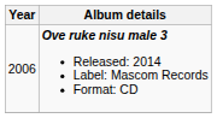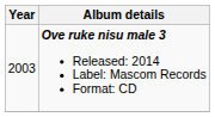row 2 | Year: 2006 -> 2003
